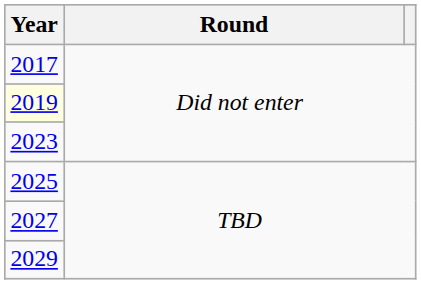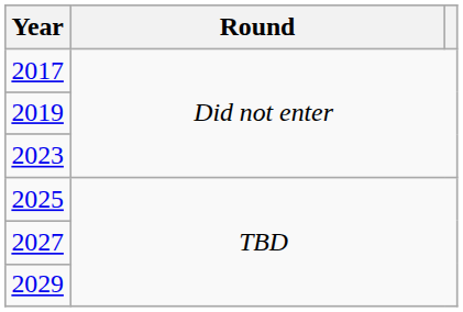2019 | Year: lightyellow background -> no background
